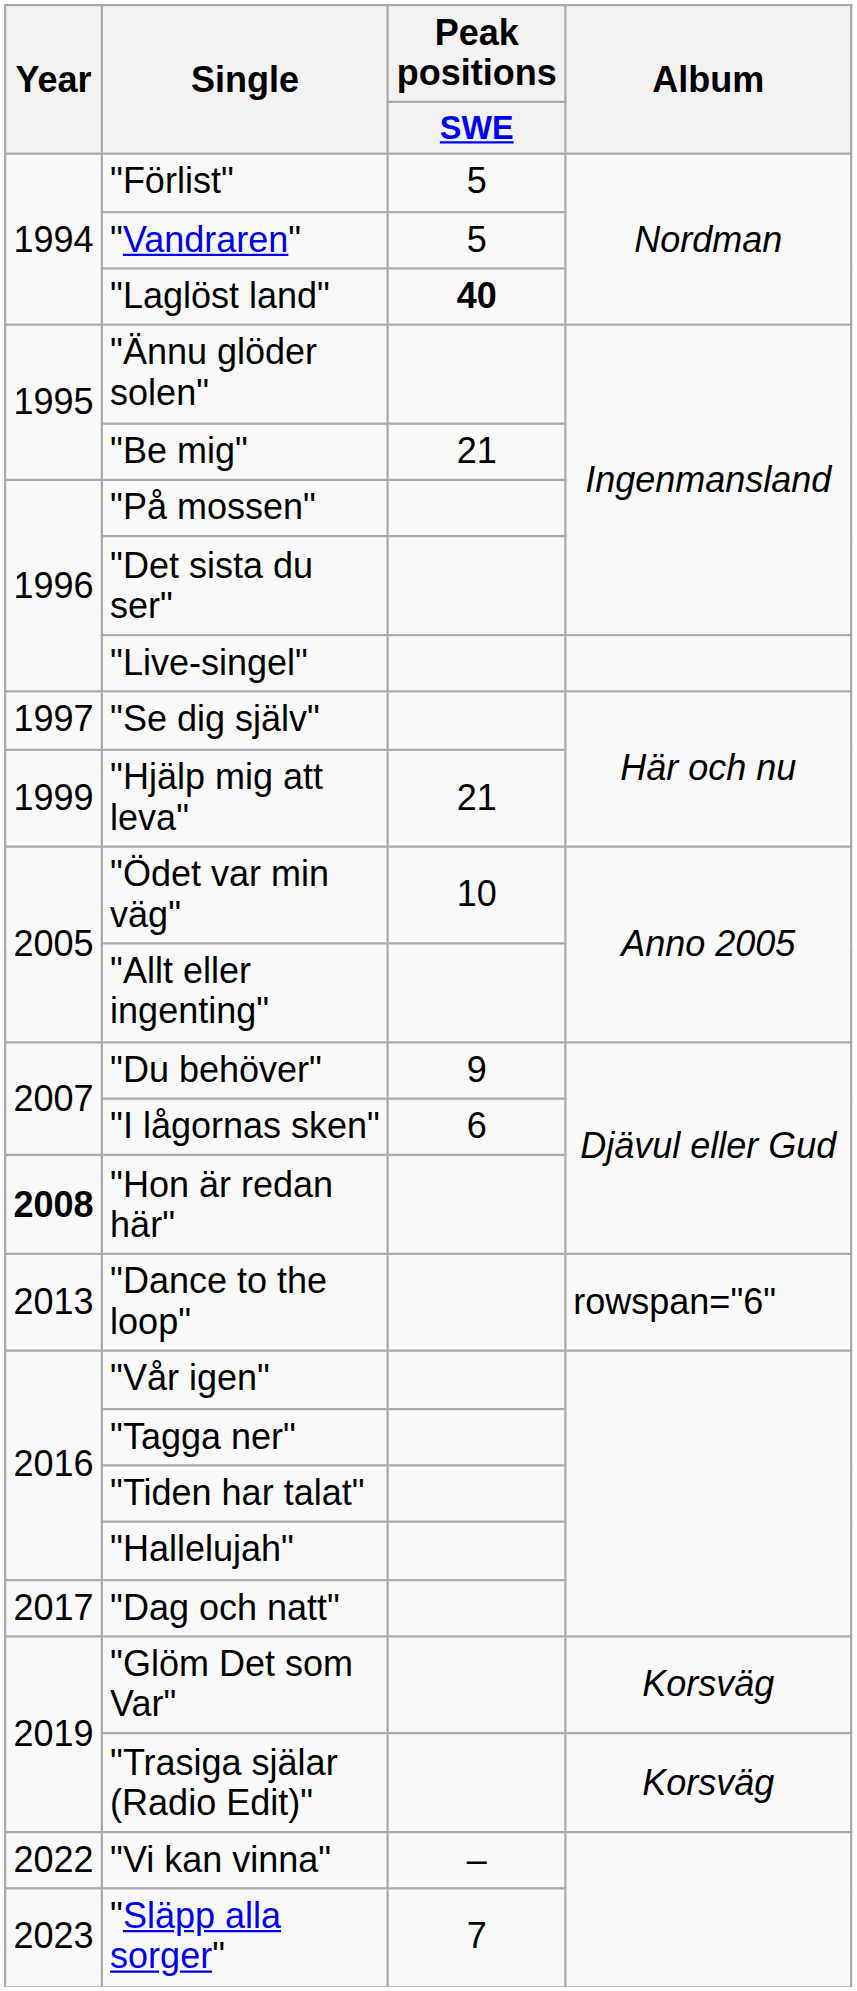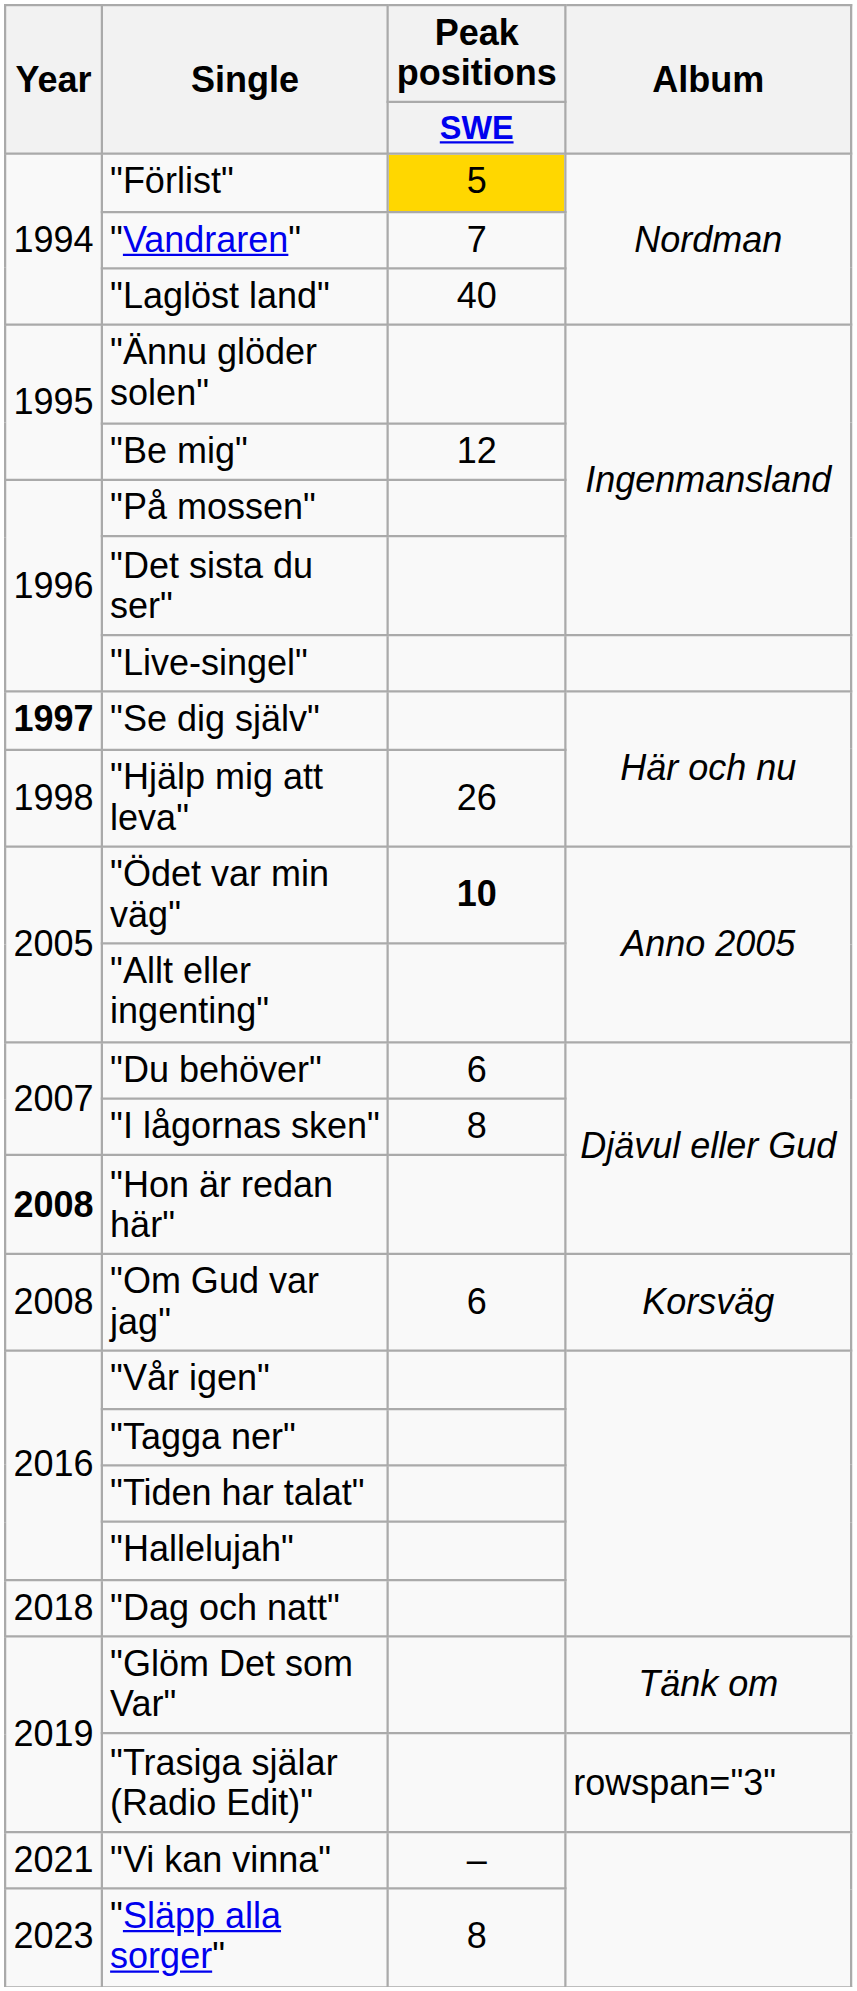"Förlist" | Peak positions / SWE: no background -> gold background
"Vandraren" | Peak positions / SWE: 5 -> 7
"Laglöst land" | Peak positions / SWE: bold -> normal
"Be mig" | Peak positions / SWE: 21 -> 12
"Se dig själv" | Year: normal -> bold
"Hjälp mig att leva" | Year: 1999 -> 1998
"Hjälp mig att leva" | Peak positions / SWE: 21 -> 26
"Ödet var min väg" | Peak positions / SWE: normal -> bold
"Du behöver" | Peak positions / SWE: 9 -> 6
"I lågornas sken" | Peak positions / SWE: 6 -> 8
+ row: 2008 | "Om Gud var jag" | 6 | Korsväg
- row: 2013 | "Dance to the loop" | rowspan="6"
"Dag och natt" | Year: 2017 -> 2018
"Glöm Det som Var" | Album: Korsväg -> Tänk om
"Trasiga själar (Radio Edit)" | Album: Korsväg -> rowspan="3"
"Vi kan vinna" | Year: 2022 -> 2021
"Släpp alla sorger" | Peak positions / SWE: 7 -> 8
